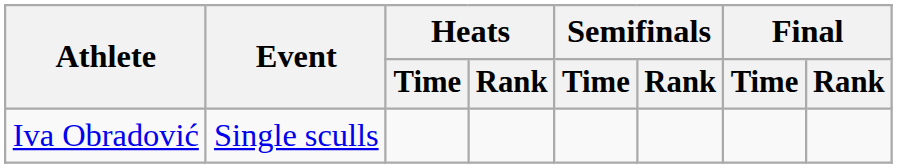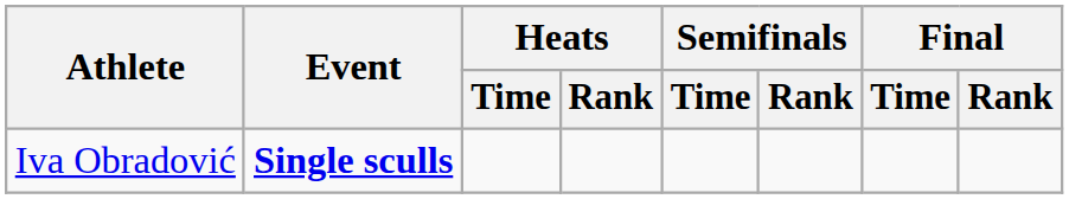Iva Obradović | Event: normal -> bold
